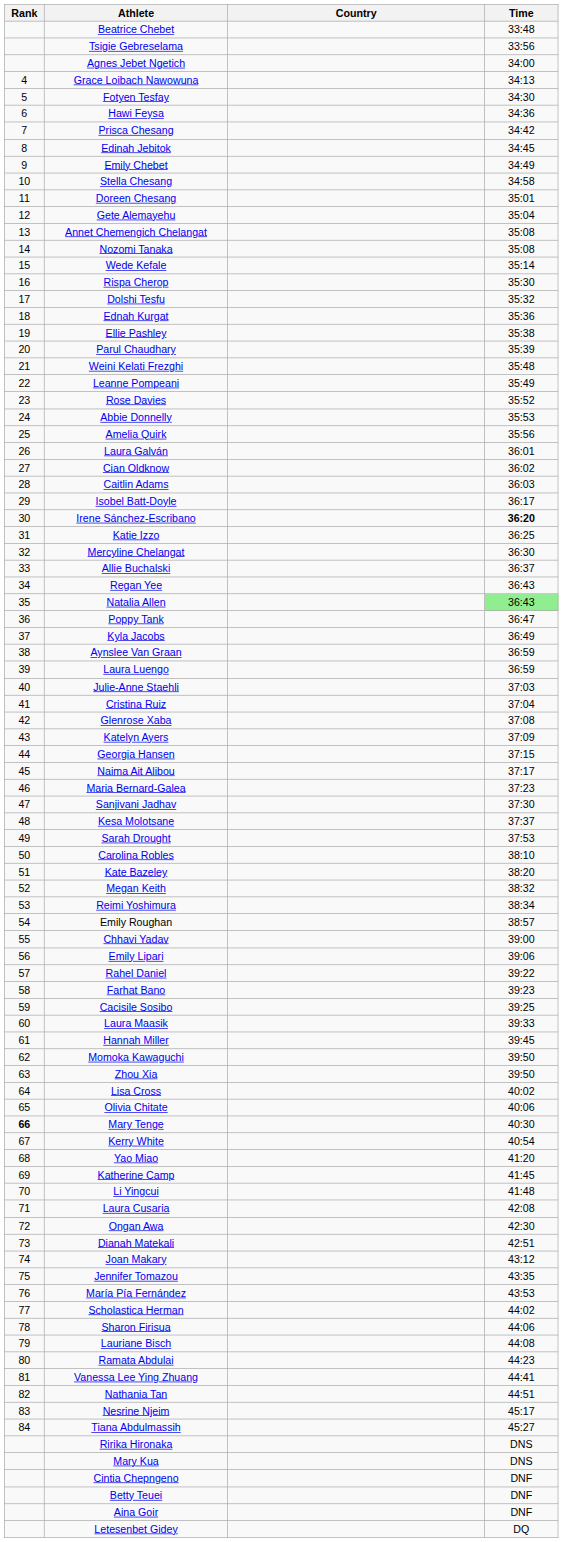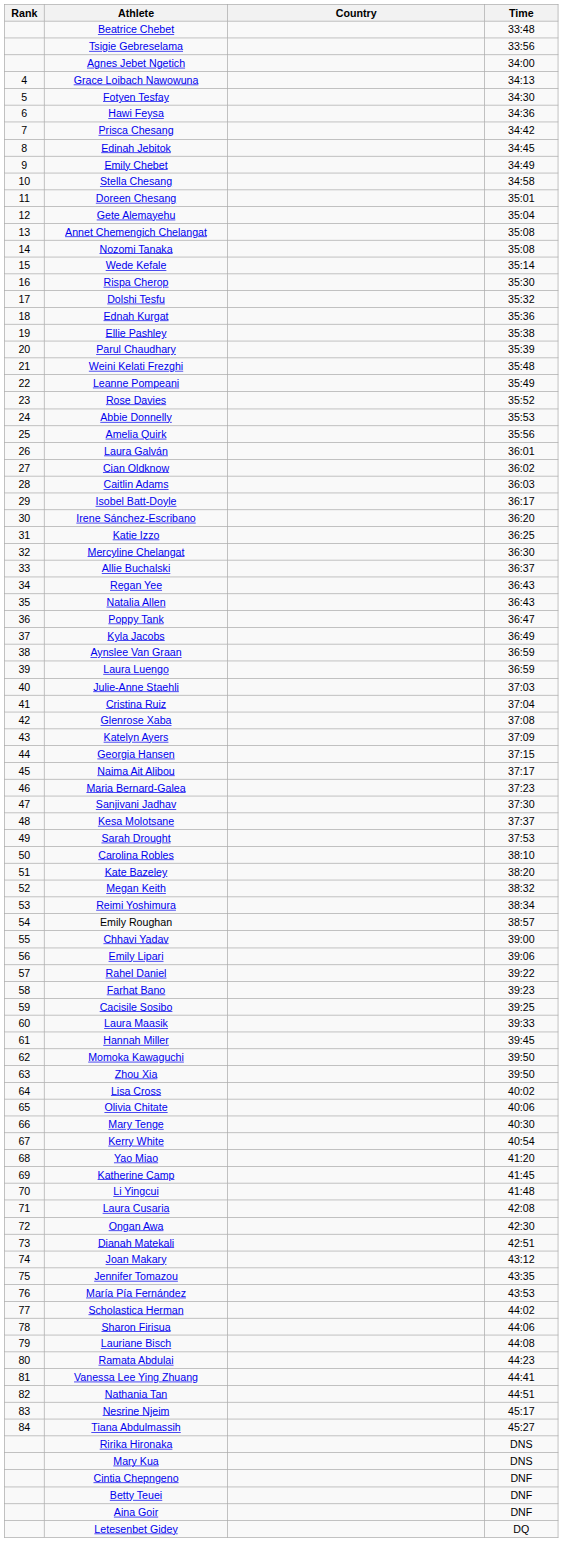Irene Sánchez-Escribano | Time: bold -> normal
Natalia Allen | Time: lightgreen background -> no background
Mary Tenge | Rank: bold -> normal
